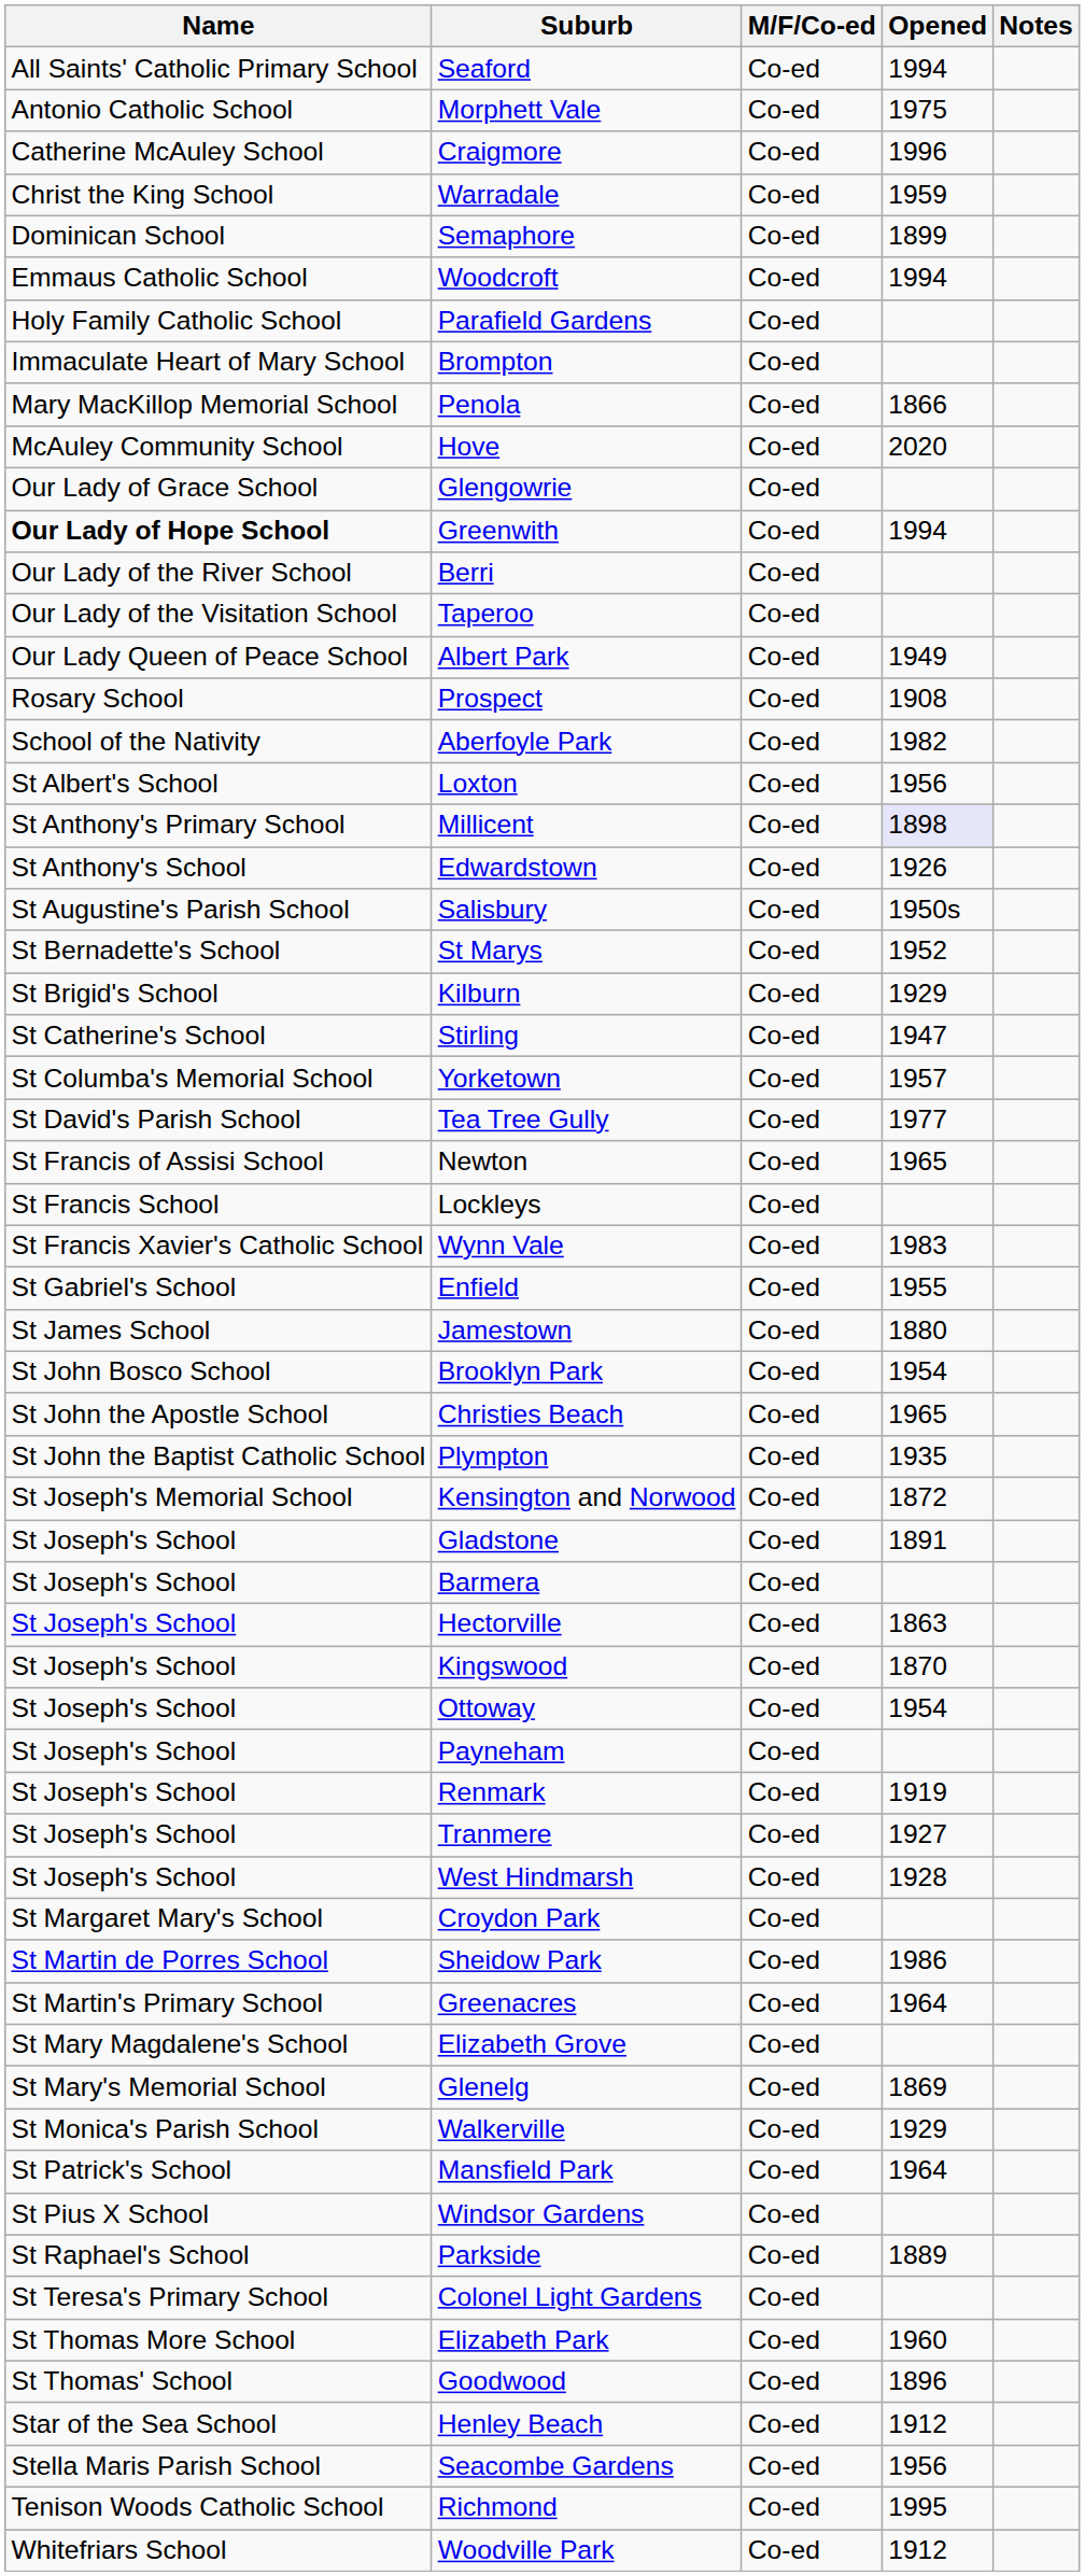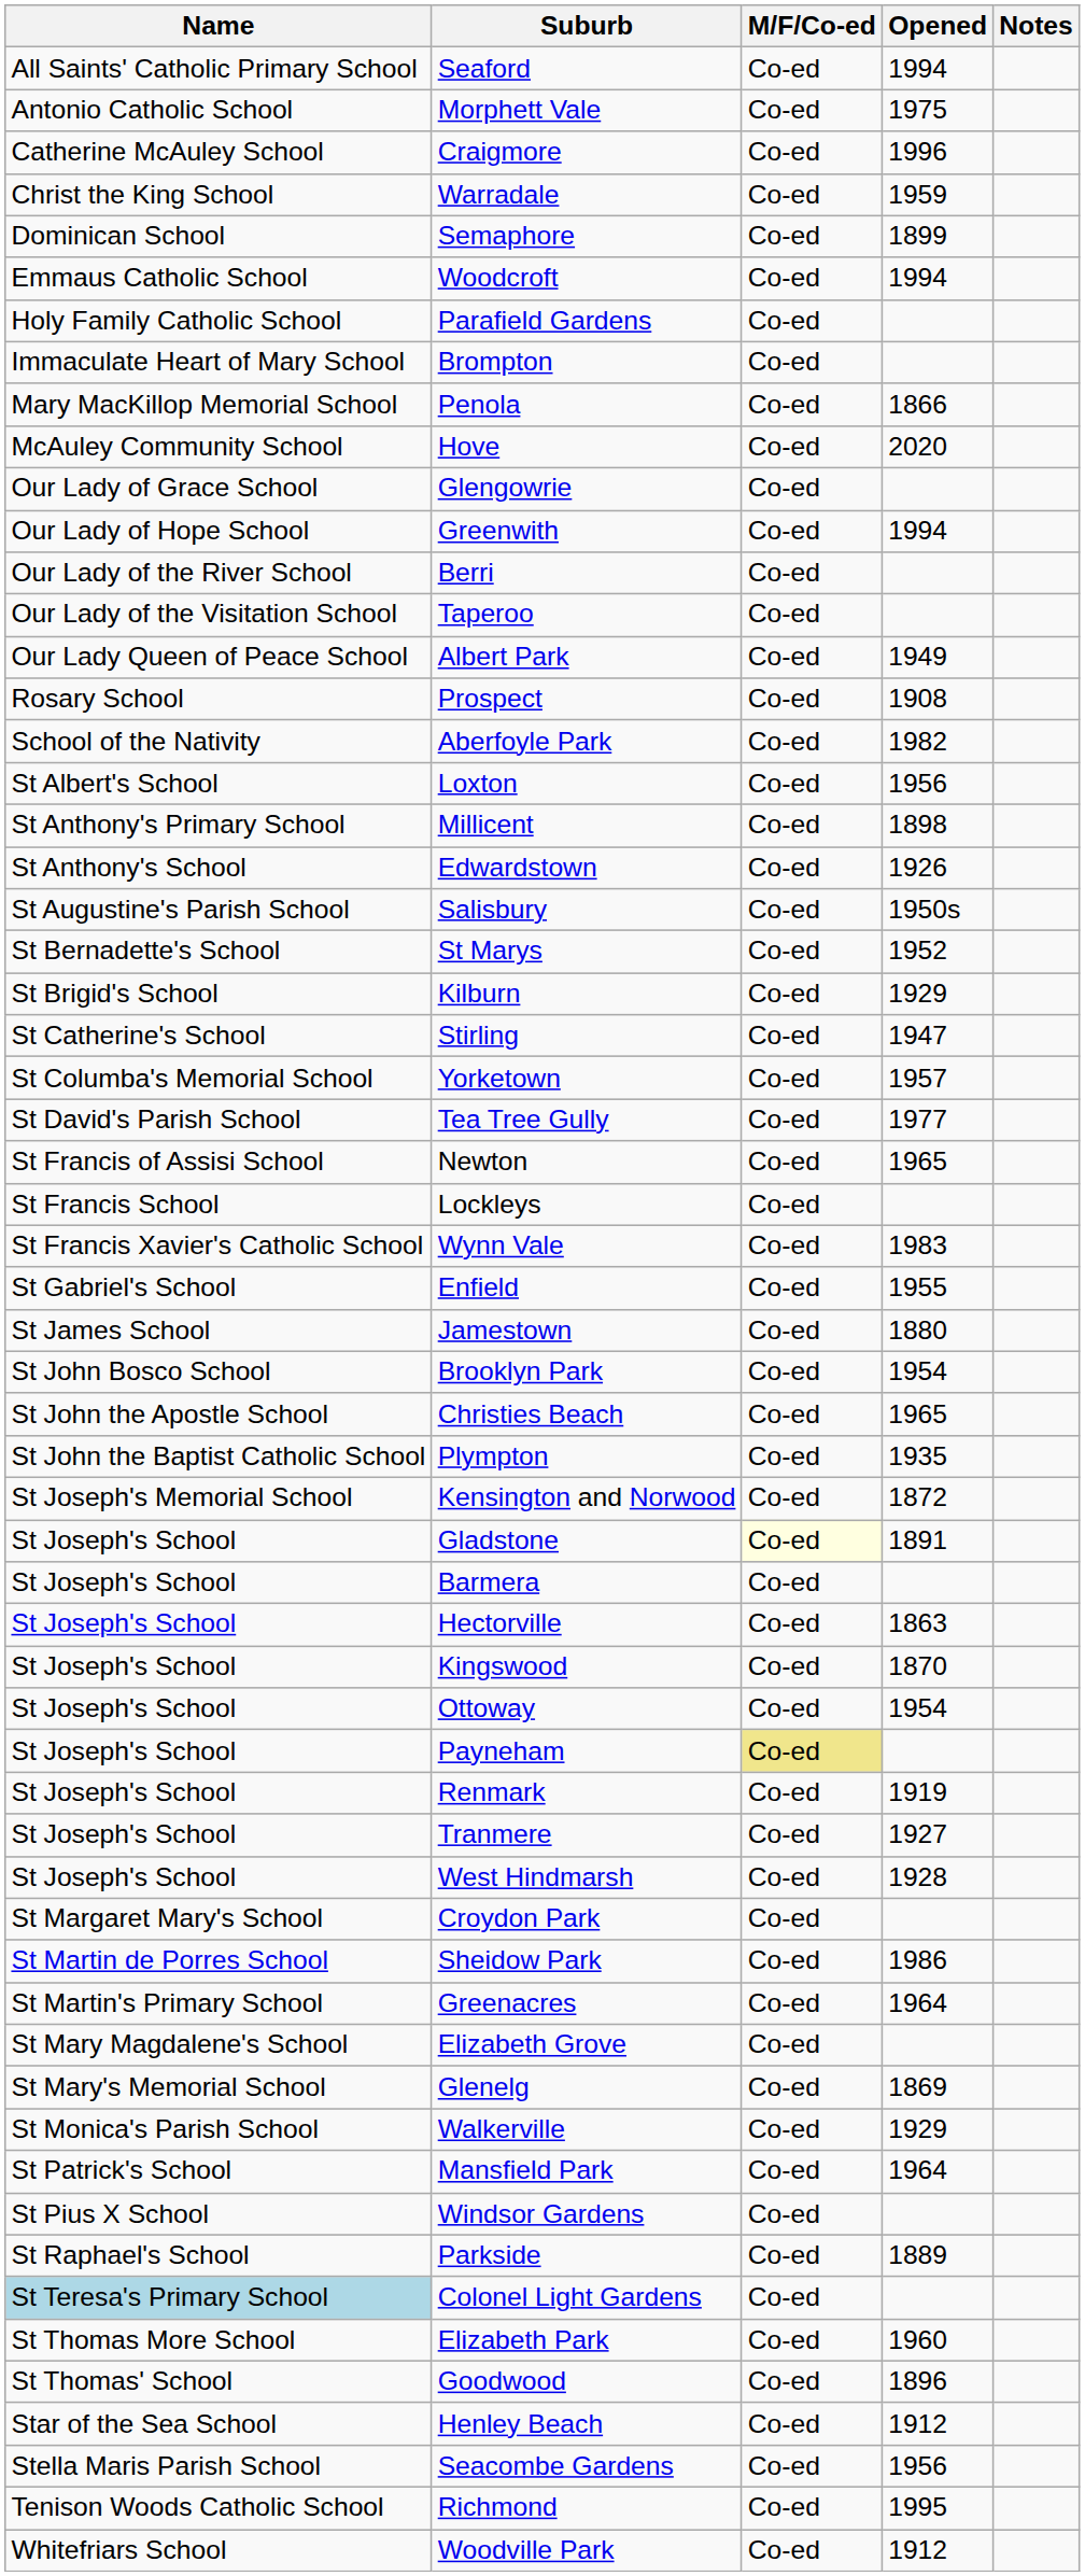Greenwith | Name: bold -> normal
Millicent | Opened: lavender background -> no background
Gladstone | M/F/Co-ed: no background -> lightyellow background
Payneham | M/F/Co-ed: no background -> khaki background
Colonel Light Gardens | Name: no background -> lightblue background
